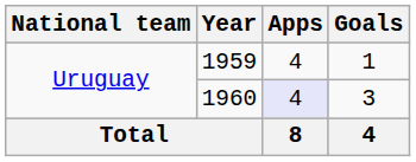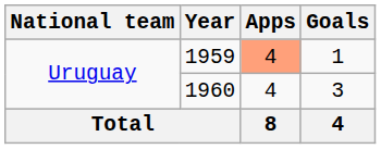1959 | Apps: no background -> lightsalmon background
1960 | Apps: lavender background -> no background
